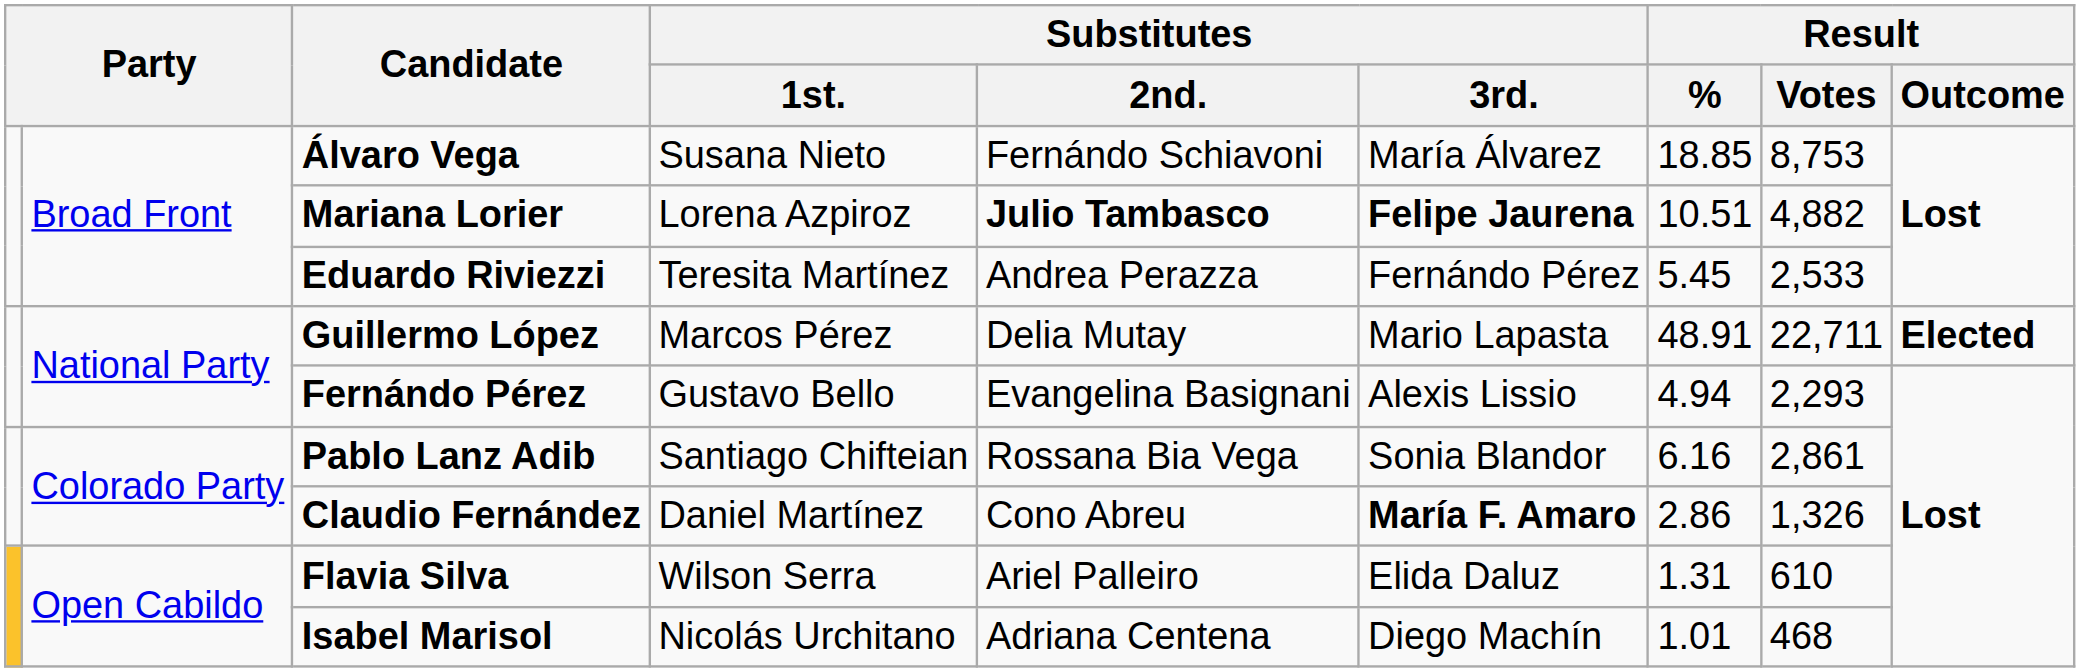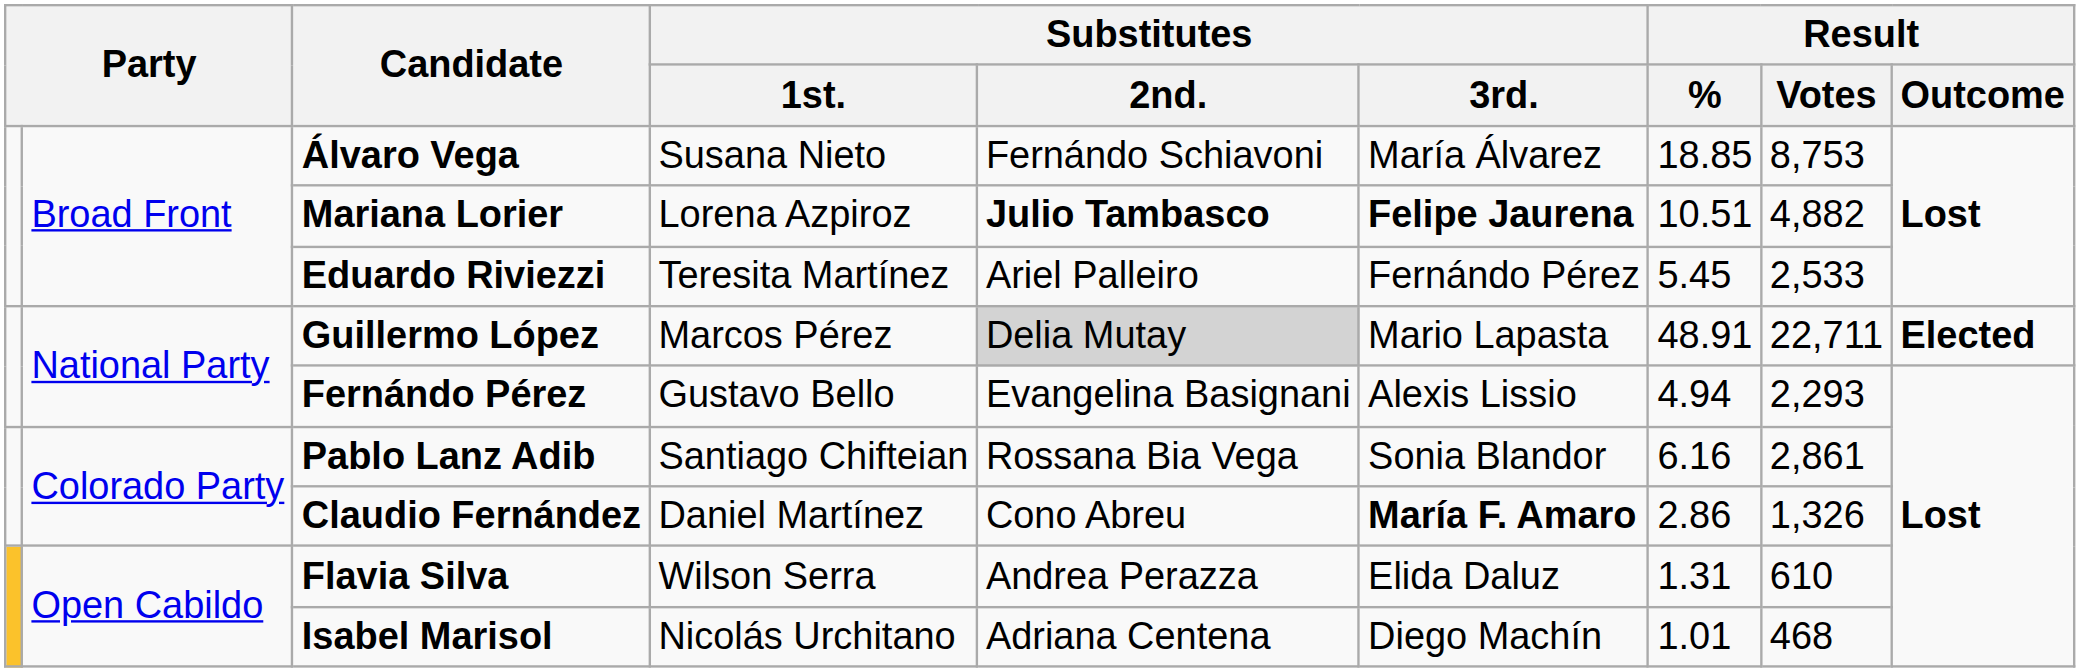Eduardo Riviezzi | Substitutes / 2nd.: Andrea Perazza -> Ariel Palleiro
Guillermo López | Substitutes / 2nd.: no background -> lightgrey background
Flavia Silva | Substitutes / 2nd.: Ariel Palleiro -> Andrea Perazza
